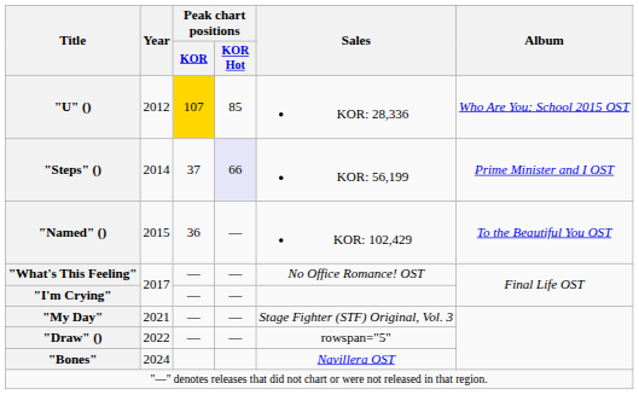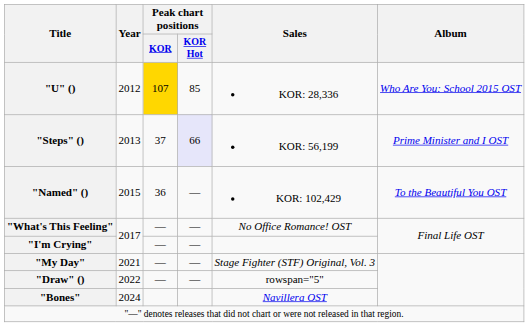"Steps" () | Year: 2014 -> 2013
